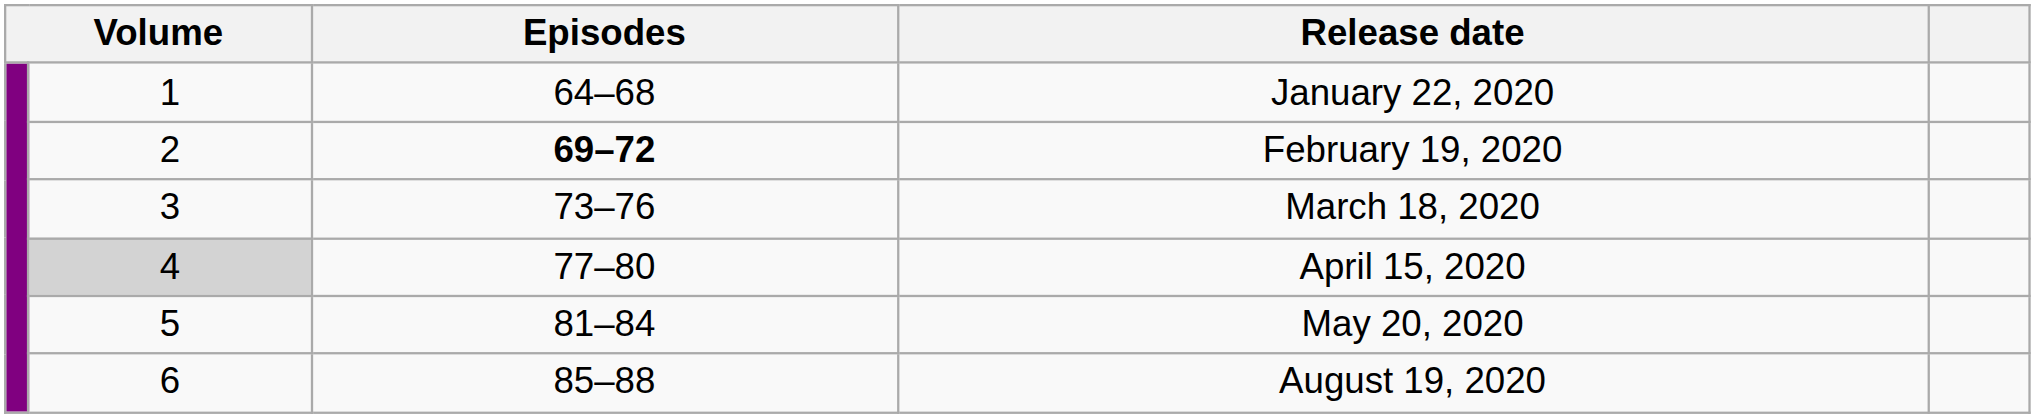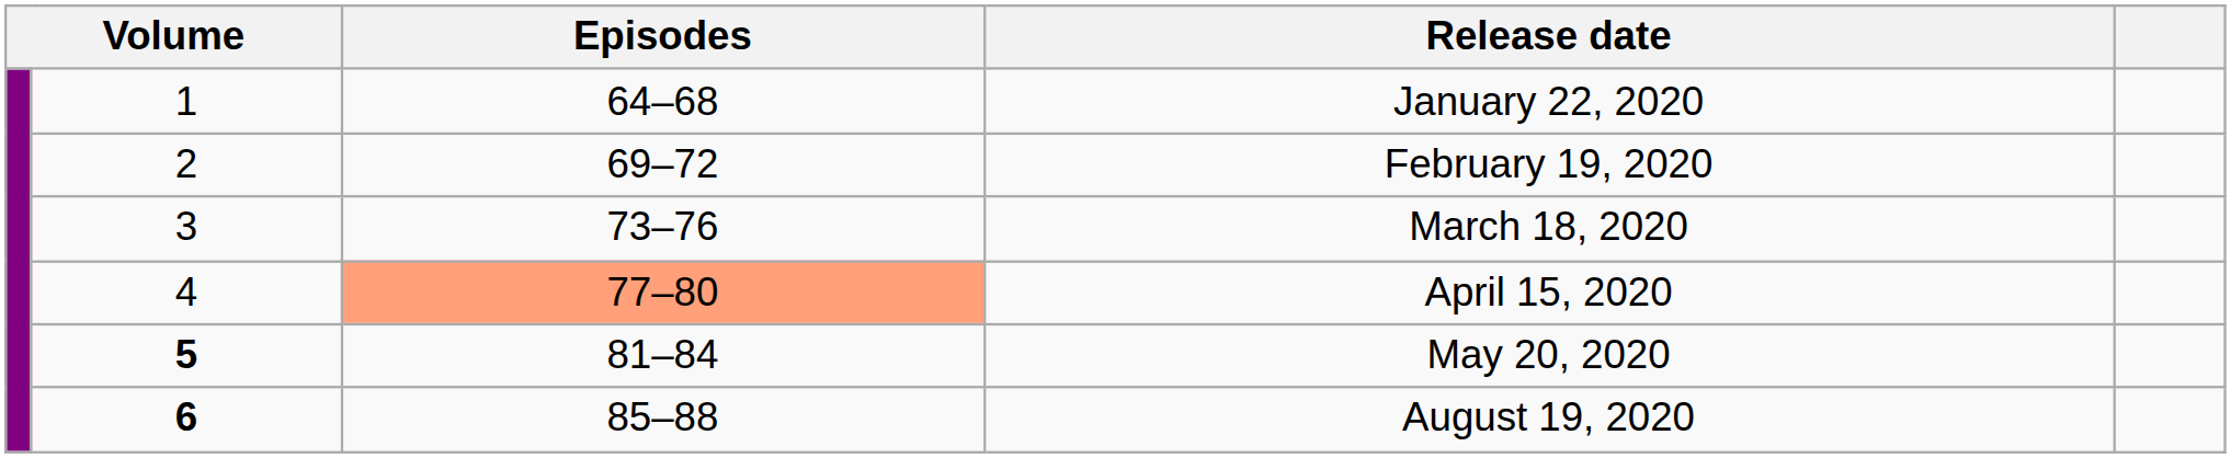February 19, 2020 | Episodes: bold -> normal
April 15, 2020 | column 2: lightgrey background -> no background
April 15, 2020 | Episodes: no background -> lightsalmon background
May 20, 2020 | column 2: normal -> bold
August 19, 2020 | column 2: normal -> bold
